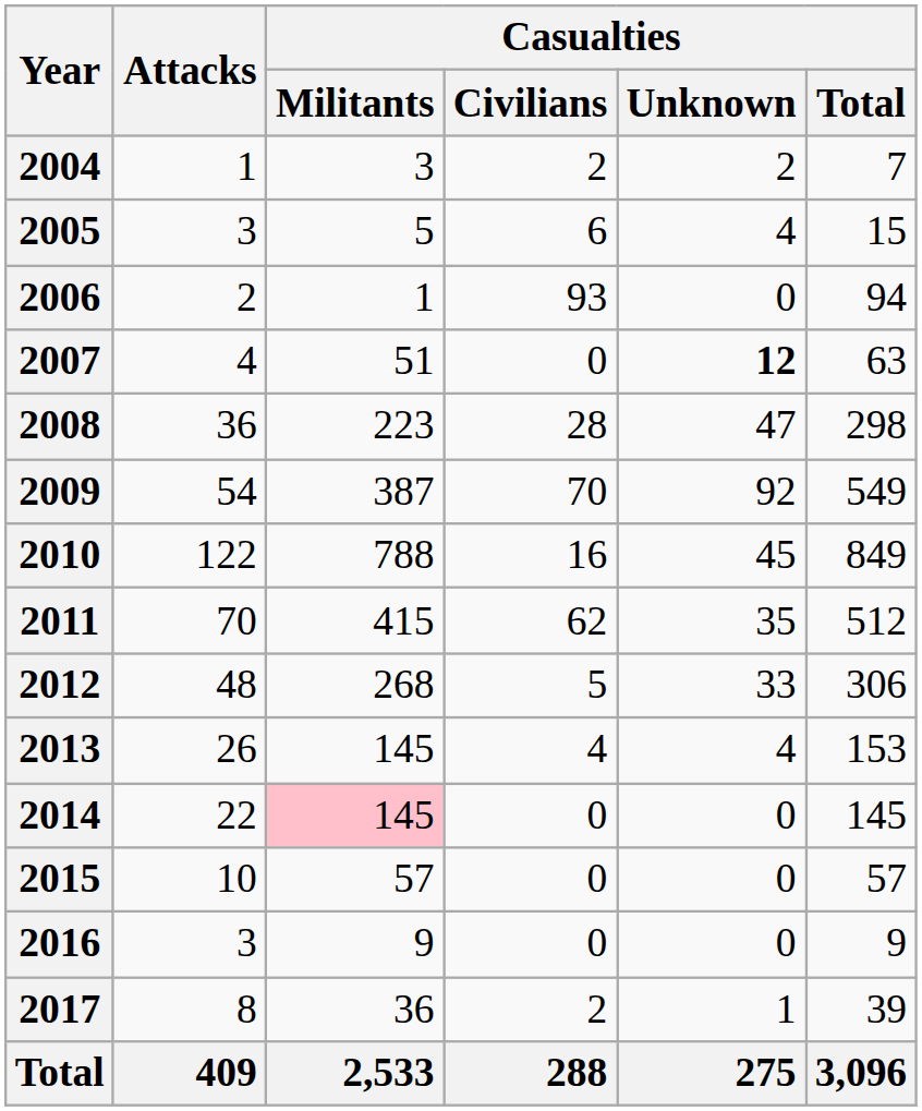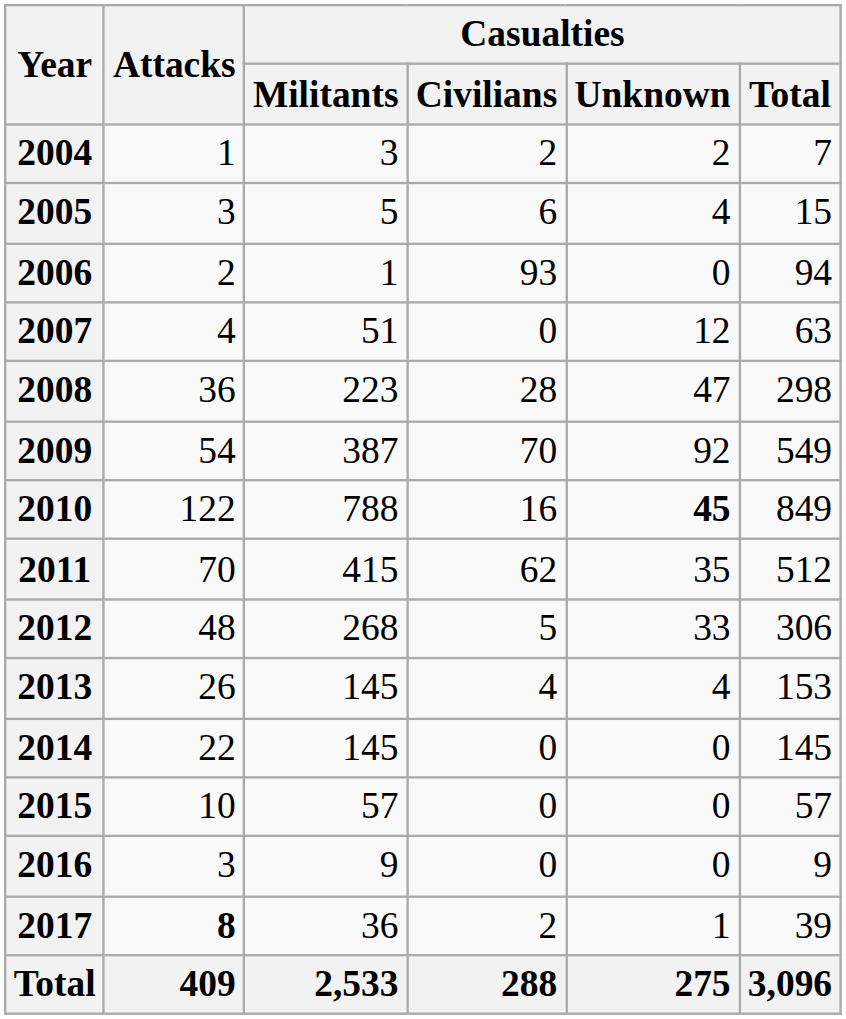2007 | Casualties / Unknown: bold -> normal
2010 | Casualties / Unknown: normal -> bold
2014 | Casualties / Militants: pink background -> no background
2017 | Attacks: normal -> bold
